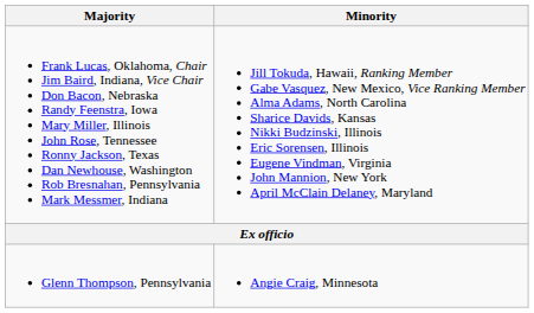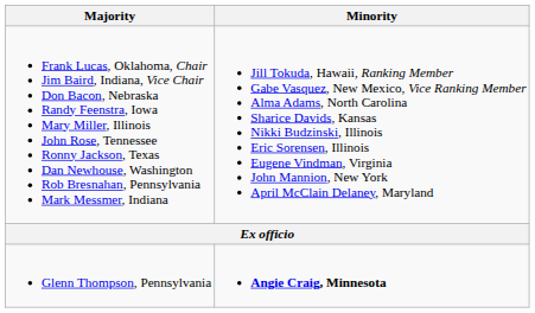Glenn Thompson, Pennsylvania | Minority: normal -> bold
